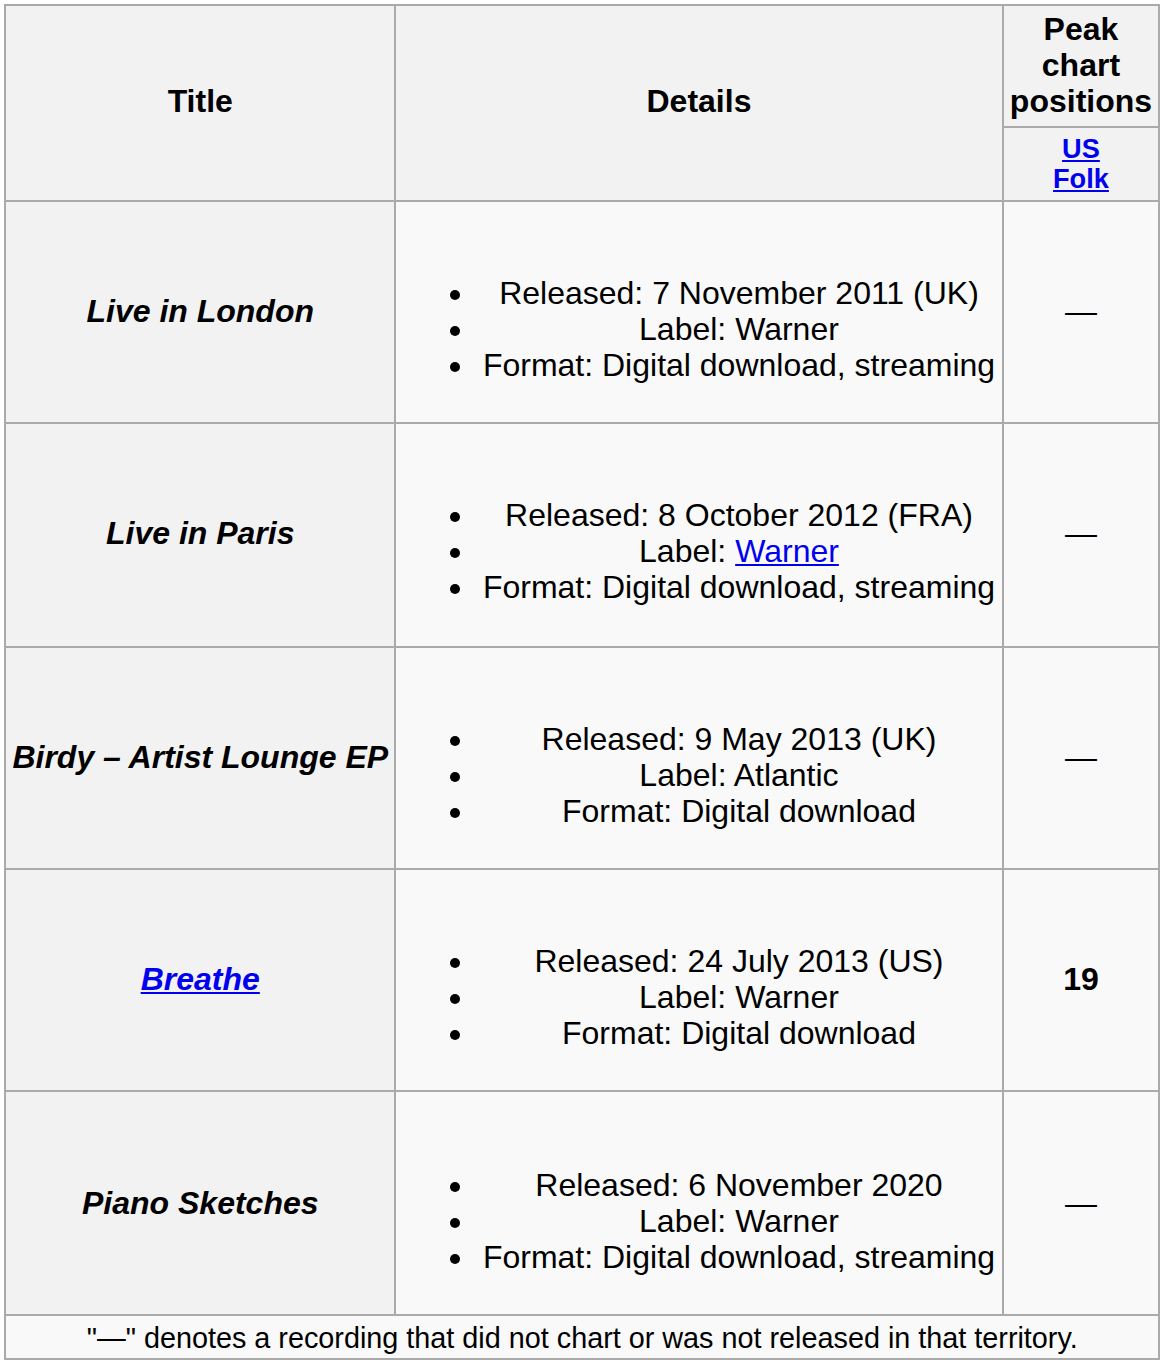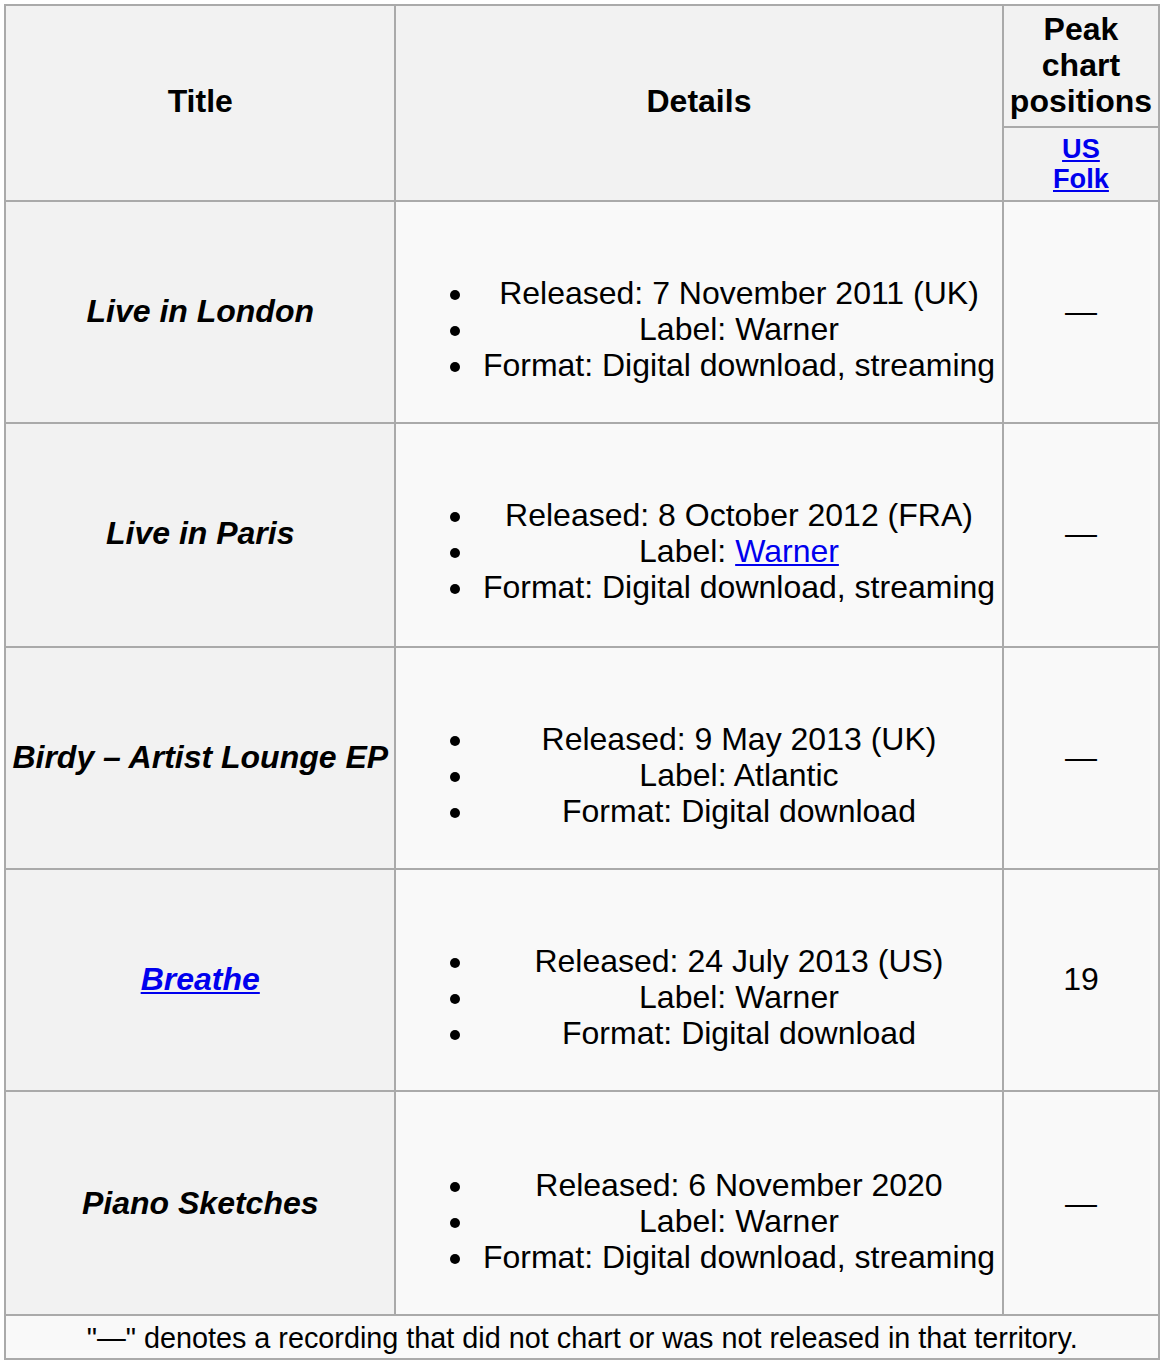Breathe | Peak chart positions / US Folk: bold -> normal
